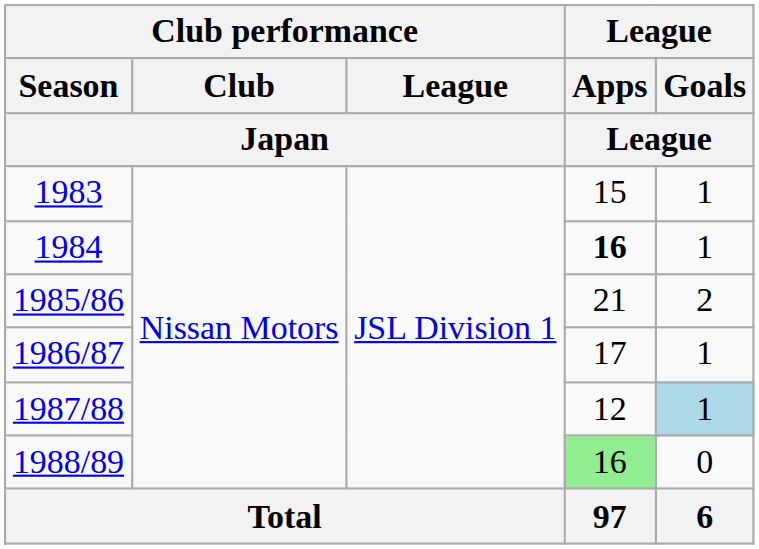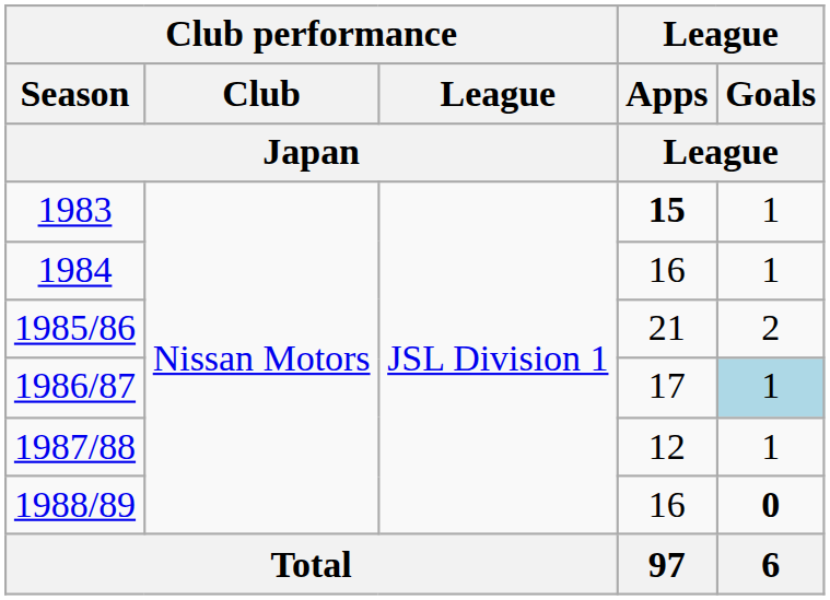1983 | League / Apps / League: normal -> bold
1984 | League / Apps / League: bold -> normal
1986/87 | League / Goals / League: no background -> lightblue background
1987/88 | League / Goals / League: lightblue background -> no background
1988/89 | League / Apps / League: lightgreen background -> no background
1988/89 | League / Goals / League: normal -> bold
